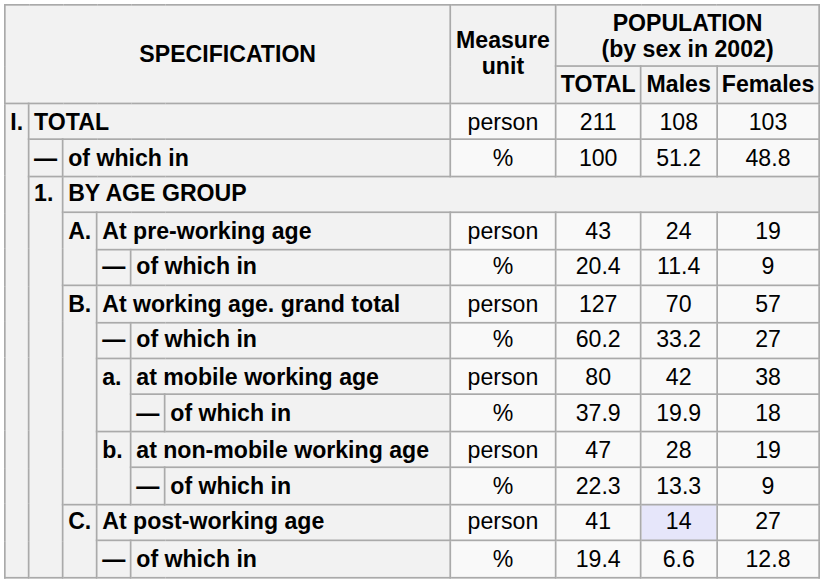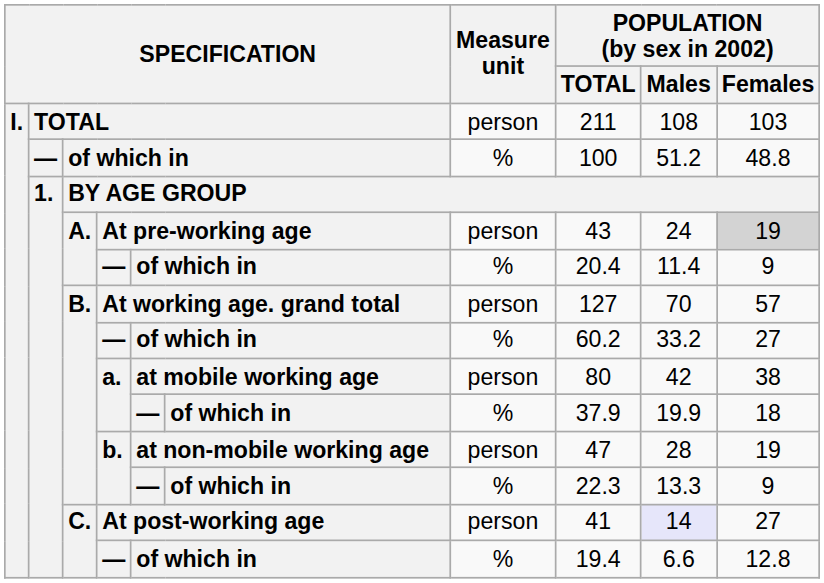At pre-working age | POPULATION (by sex in 2002) / Females: no background -> lightgrey background
